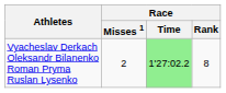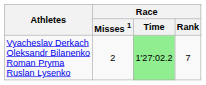row 3 | Race / Rank: 8 -> 7
